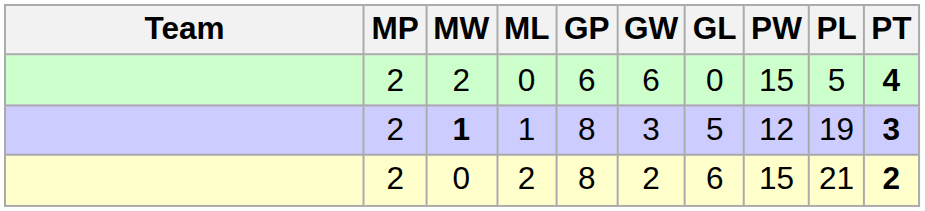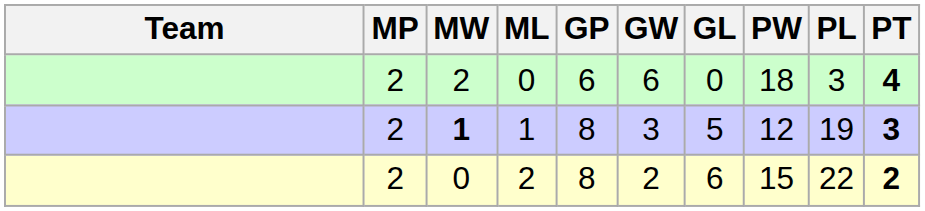row 2 | PW: 15 -> 18
row 2 | PL: 5 -> 3
row 4 | PL: 21 -> 22
